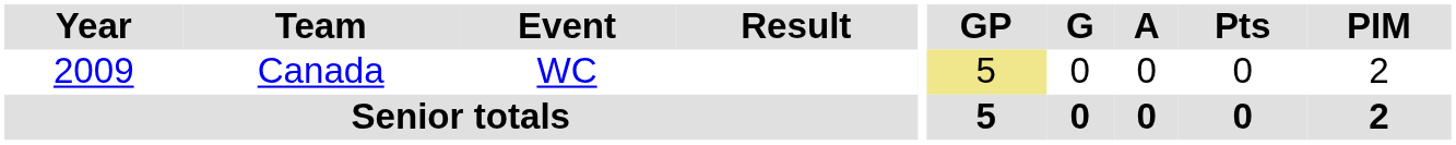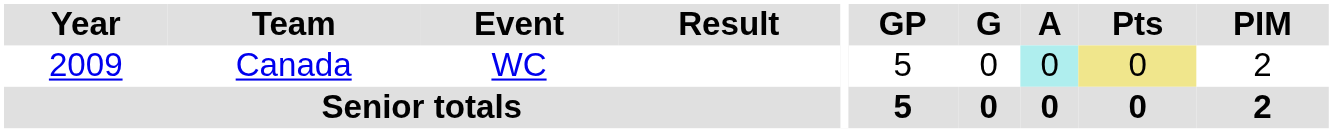Canada | GP: khaki background -> no background
Canada | A: no background -> paleturquoise background
Canada | Pts: no background -> khaki background
